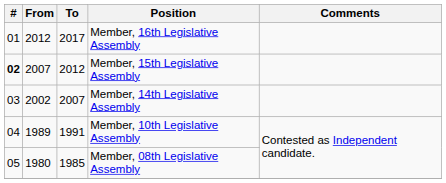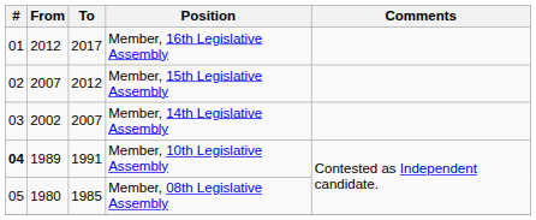Member, 15th Legislative Assembly | #: bold -> normal
Member, 10th Legislative Assembly | #: normal -> bold
